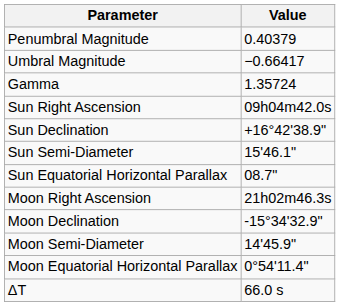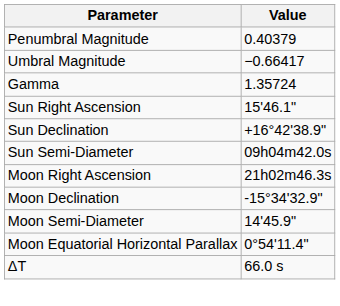Sun Right Ascension | Value: 09h04m42.0s -> 15'46.1"
Sun Semi-Diameter | Value: 15'46.1" -> 09h04m42.0s
- row: Sun Equatorial Horizontal Parallax | 08.7"
